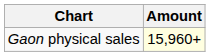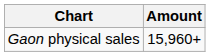Gaon physical sales | Amount: lightyellow background -> no background
